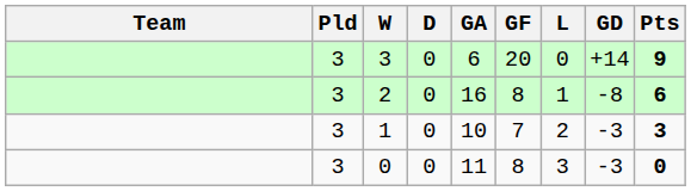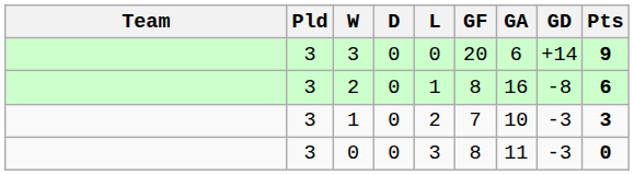columns swapped: L <-> GA
